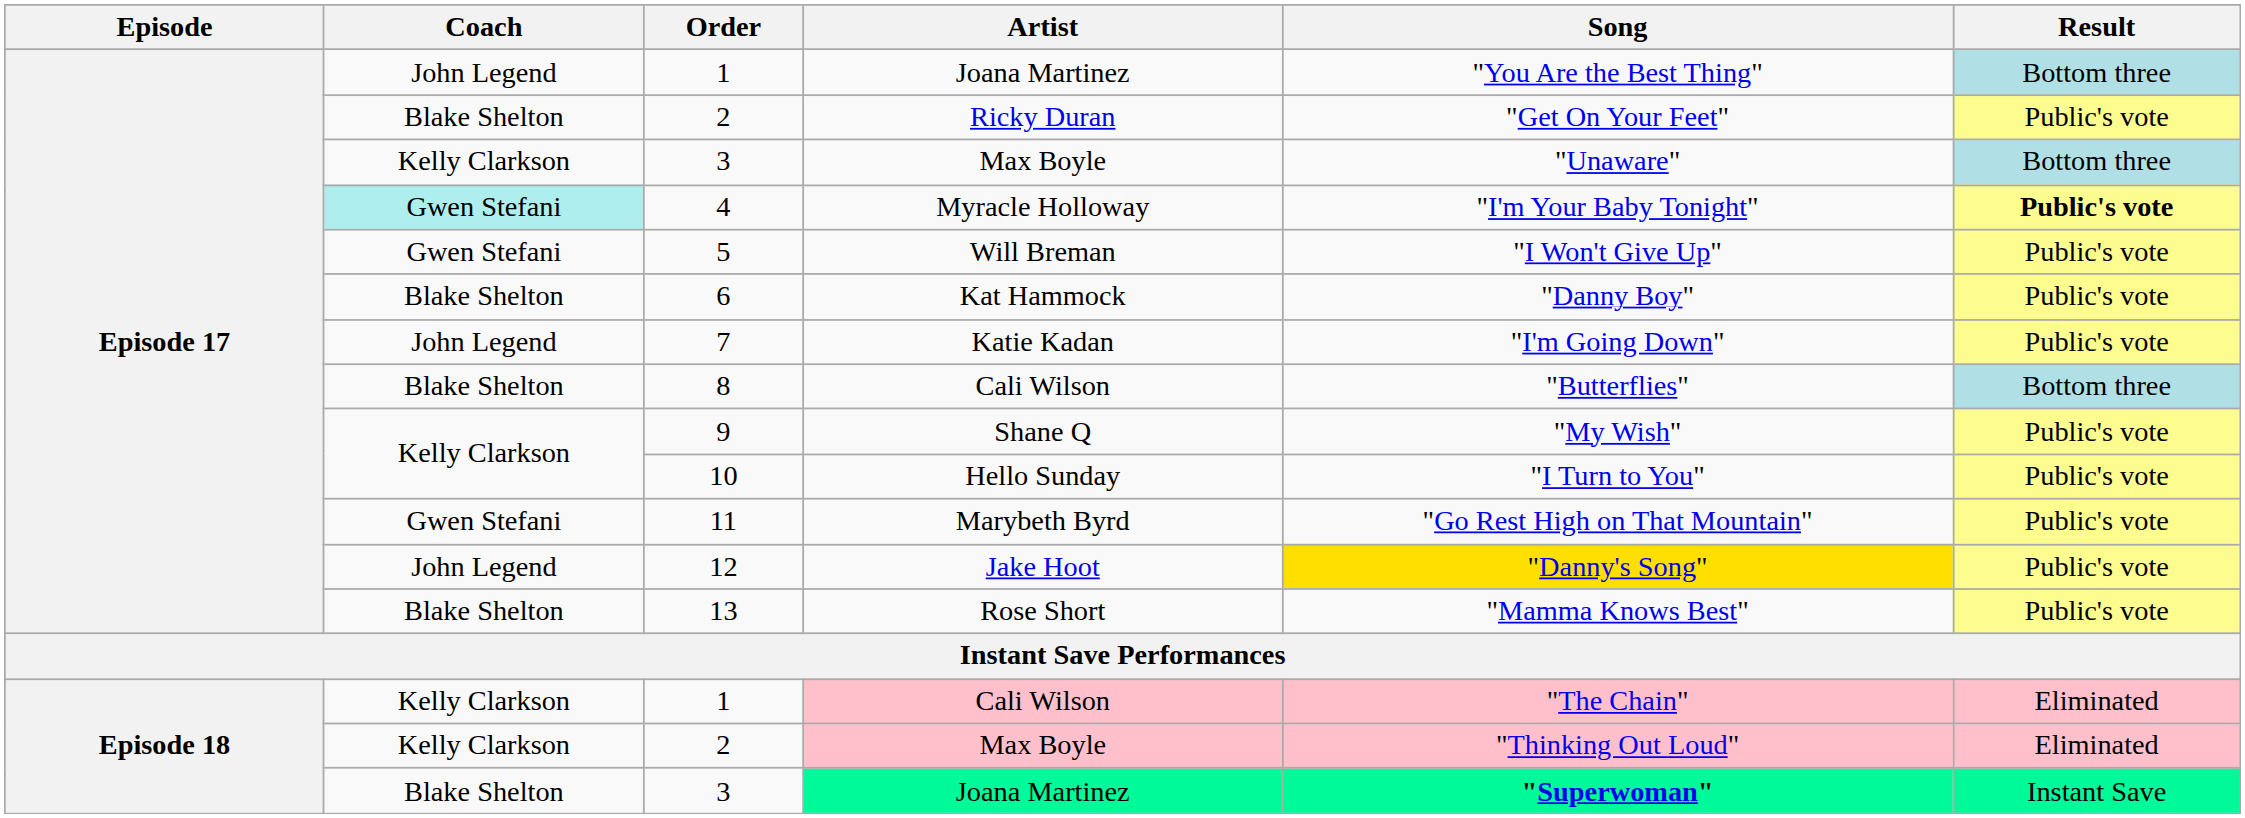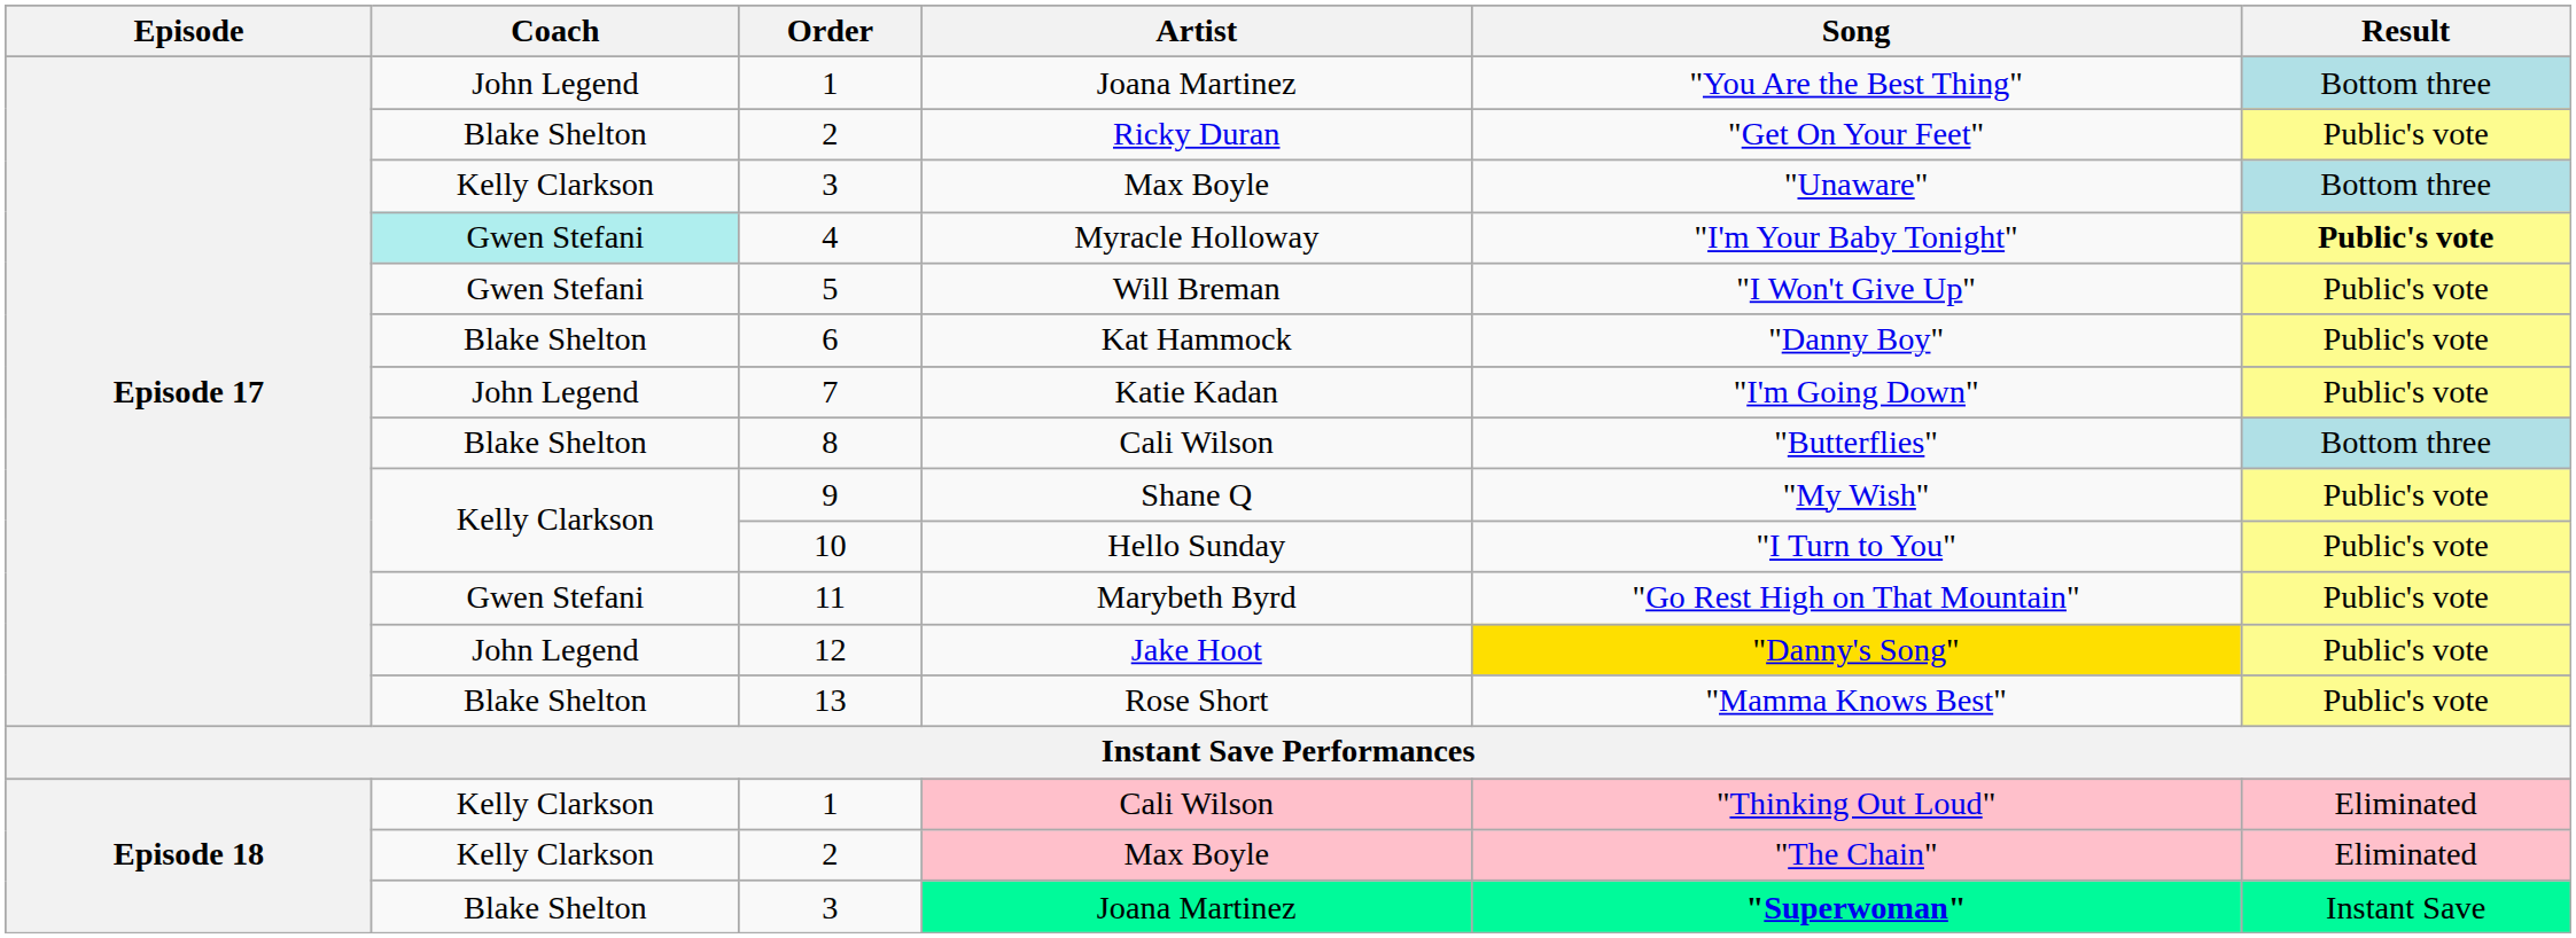1 / Cali Wilson | Song: "The Chain" -> "Thinking Out Loud"
2 / Max Boyle | Song: "Thinking Out Loud" -> "The Chain"
